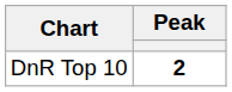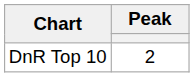DnR Top 10 | column 2: bold -> normal
